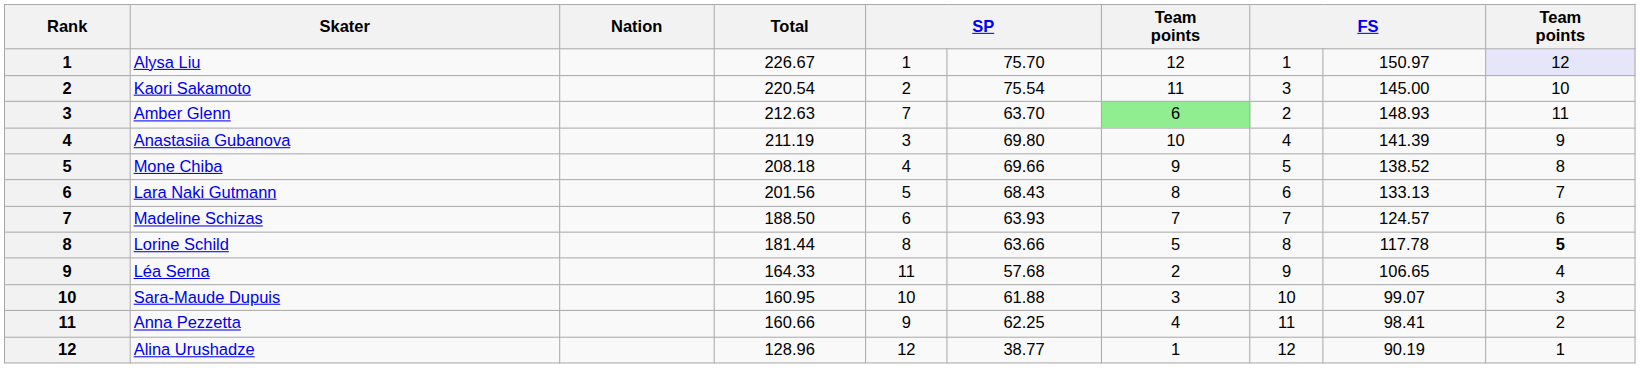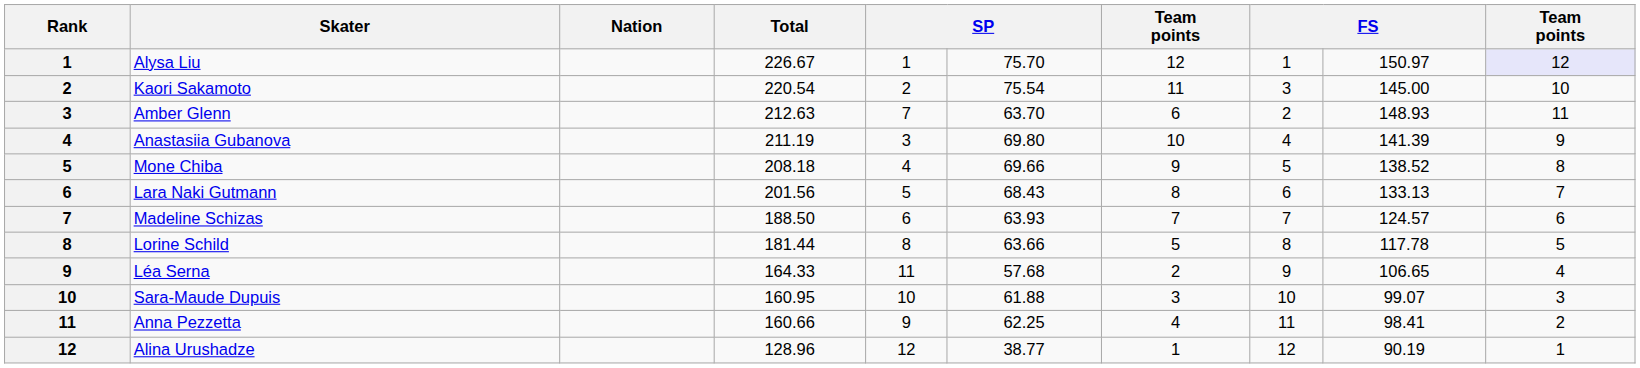Amber Glenn | column 7: lightgreen background -> no background
Lorine Schild | column 10: bold -> normal
